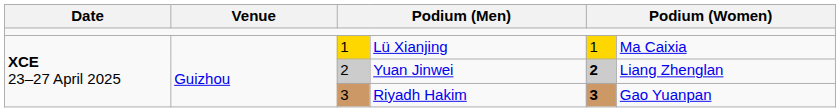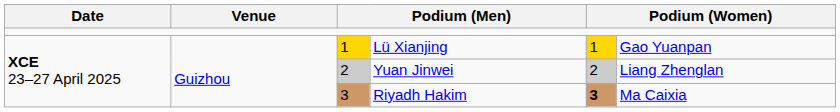Lü Xianjing | column 6: Ma Caixia -> Gao Yuanpan
Yuan Jinwei | column 5: bold -> normal
Riyadh Hakim | column 6: Gao Yuanpan -> Ma Caixia
